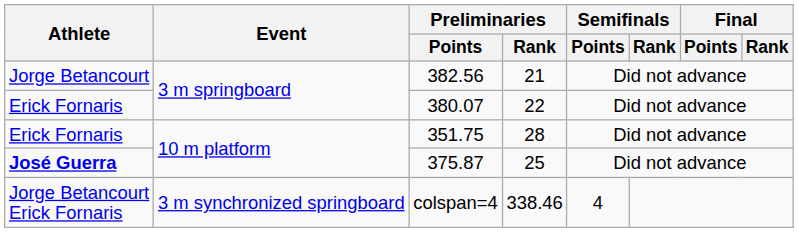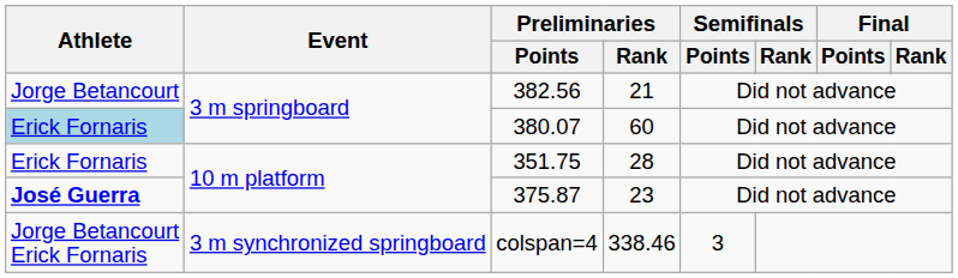380.07 | Athlete: no background -> lightblue background
380.07 | Preliminaries / Rank: 22 -> 60
375.87 | Preliminaries / Rank: 25 -> 23
colspan=4 | Semifinals / Points: 4 -> 3
